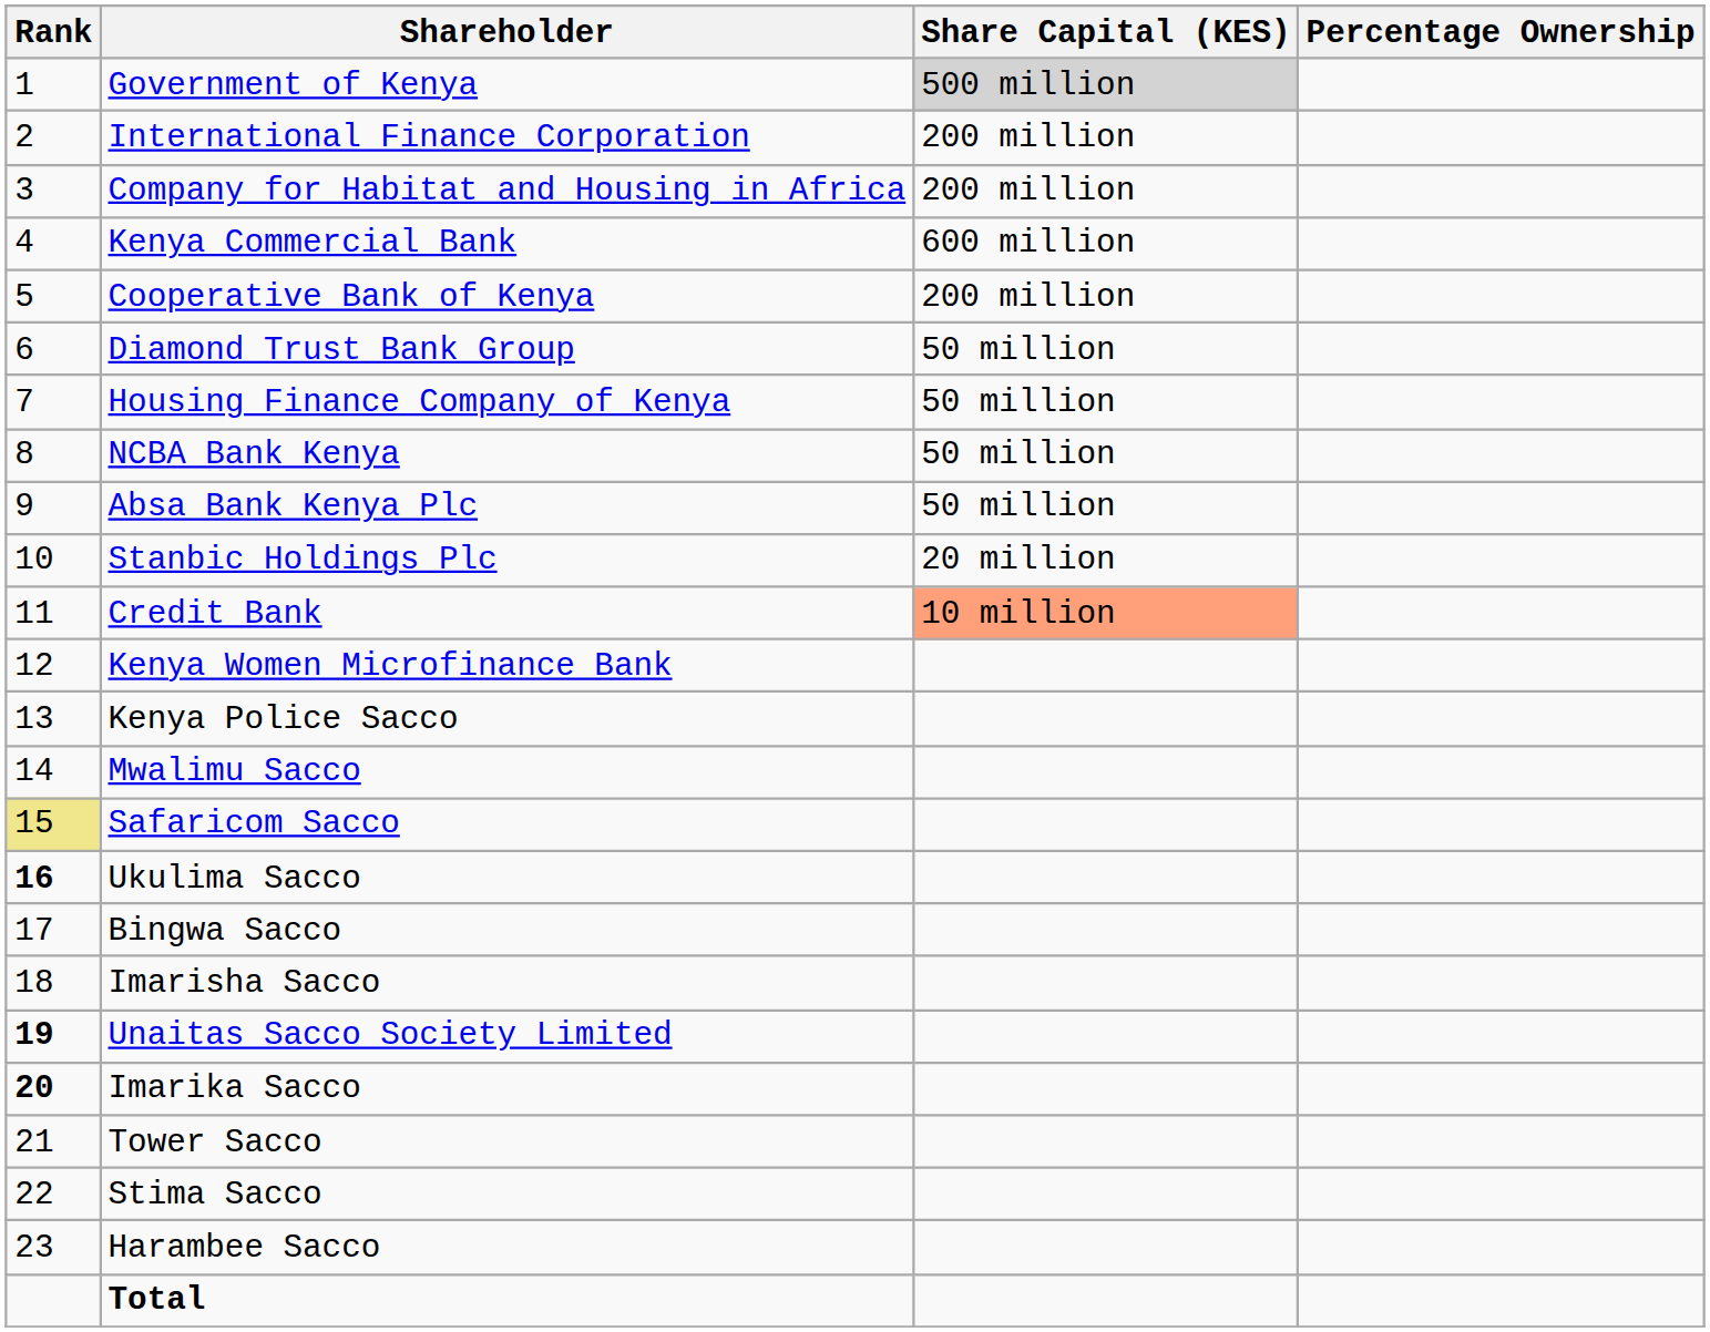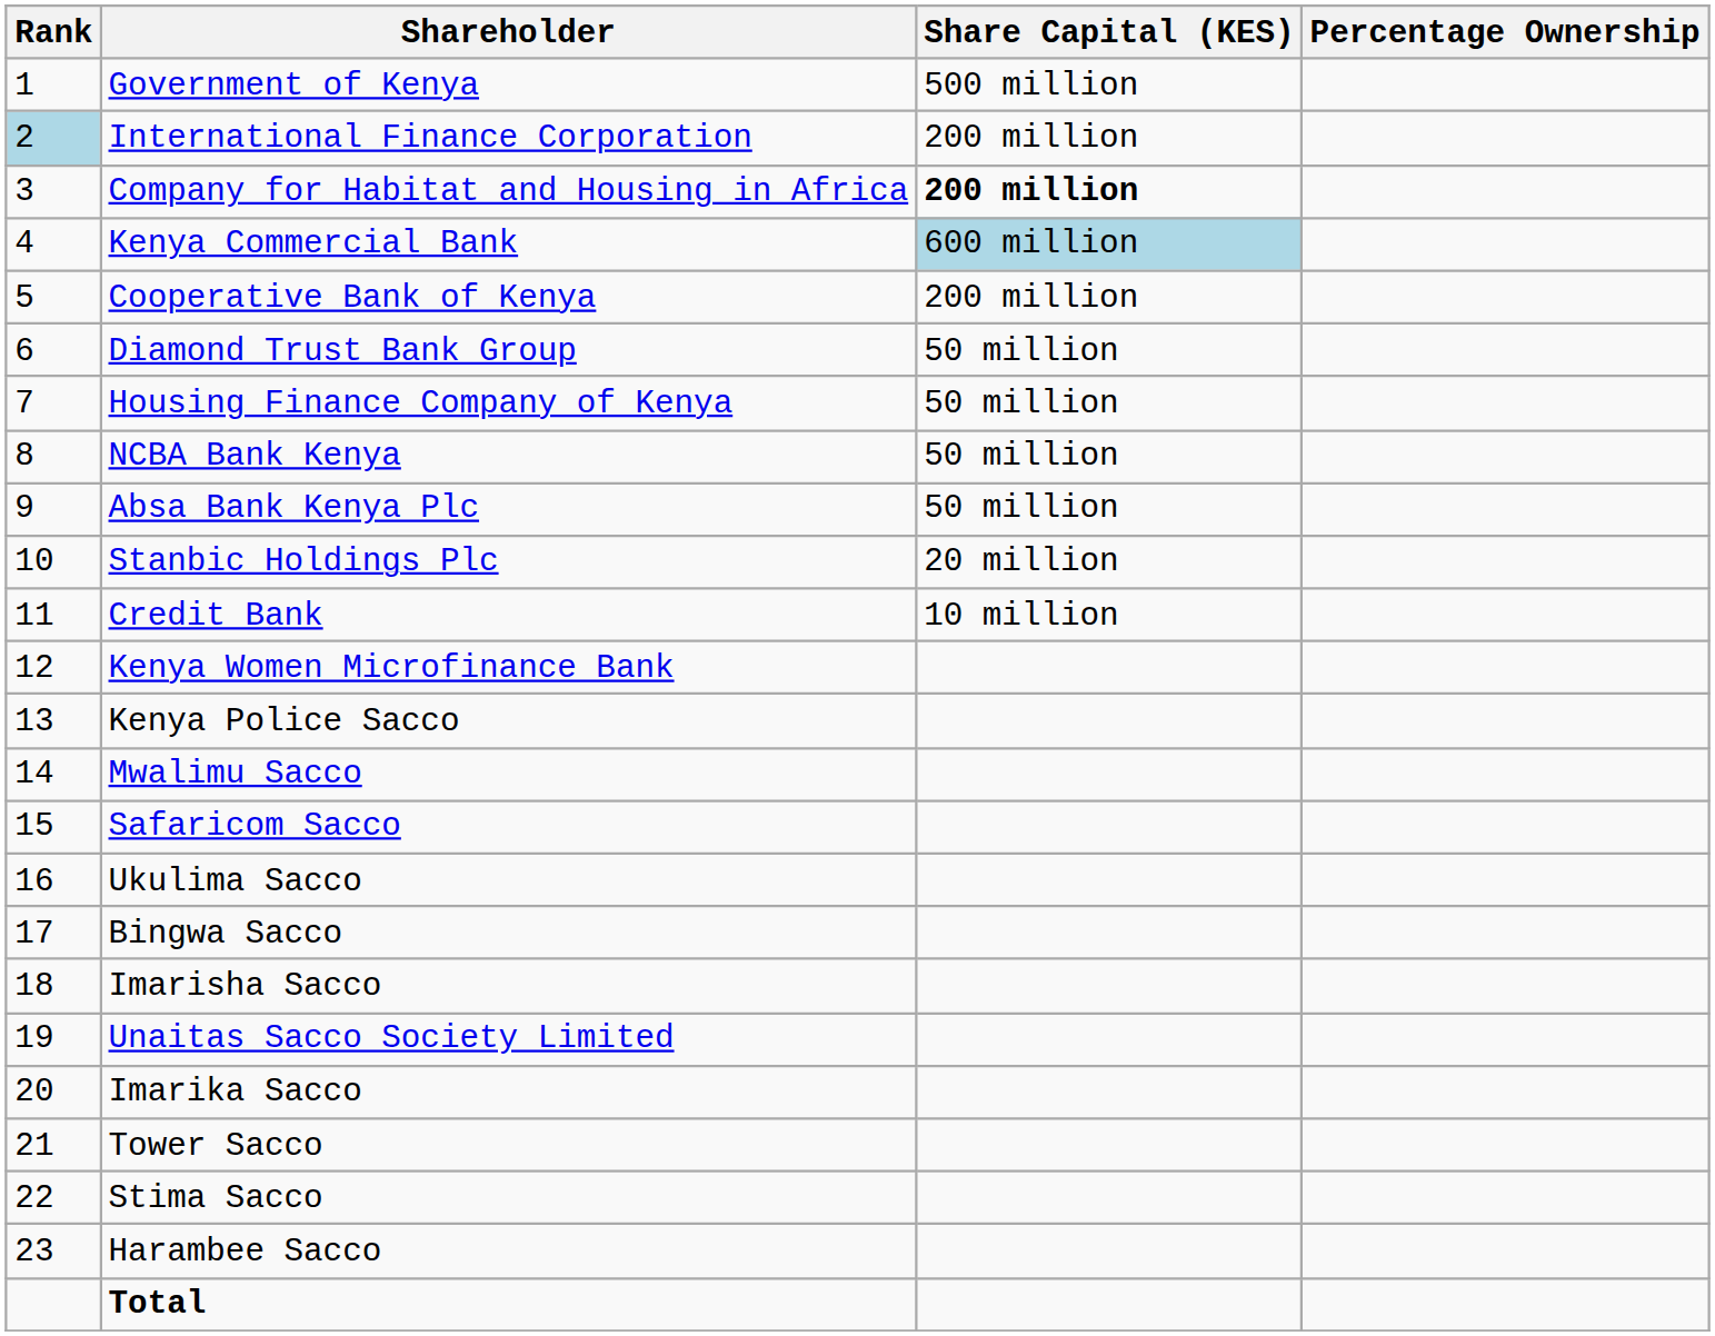Government of Kenya | Share Capital (KES): lightgrey background -> no background
International Finance Corporation | Rank: no background -> lightblue background
Company for Habitat and Housing in Africa | Share Capital (KES): normal -> bold
Kenya Commercial Bank | Share Capital (KES): no background -> lightblue background
Credit Bank | Share Capital (KES): lightsalmon background -> no background
Safaricom Sacco | Rank: khaki background -> no background
Ukulima Sacco | Rank: bold -> normal
Unaitas Sacco Society Limited | Rank: bold -> normal
Imarika Sacco | Rank: bold -> normal
